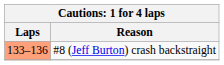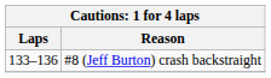#8 (Jeff Burton) crash backstraight | Laps: lightsalmon background -> no background
